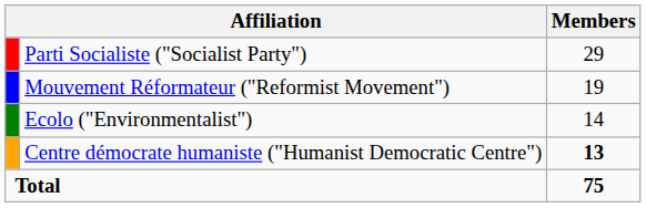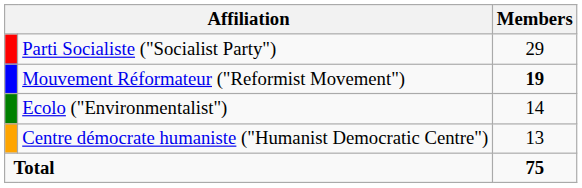Mouvement Réformateur ("Reformist Movement") | Members: normal -> bold
Centre démocrate humaniste ("Humanist Democratic Centre") | Members: bold -> normal
